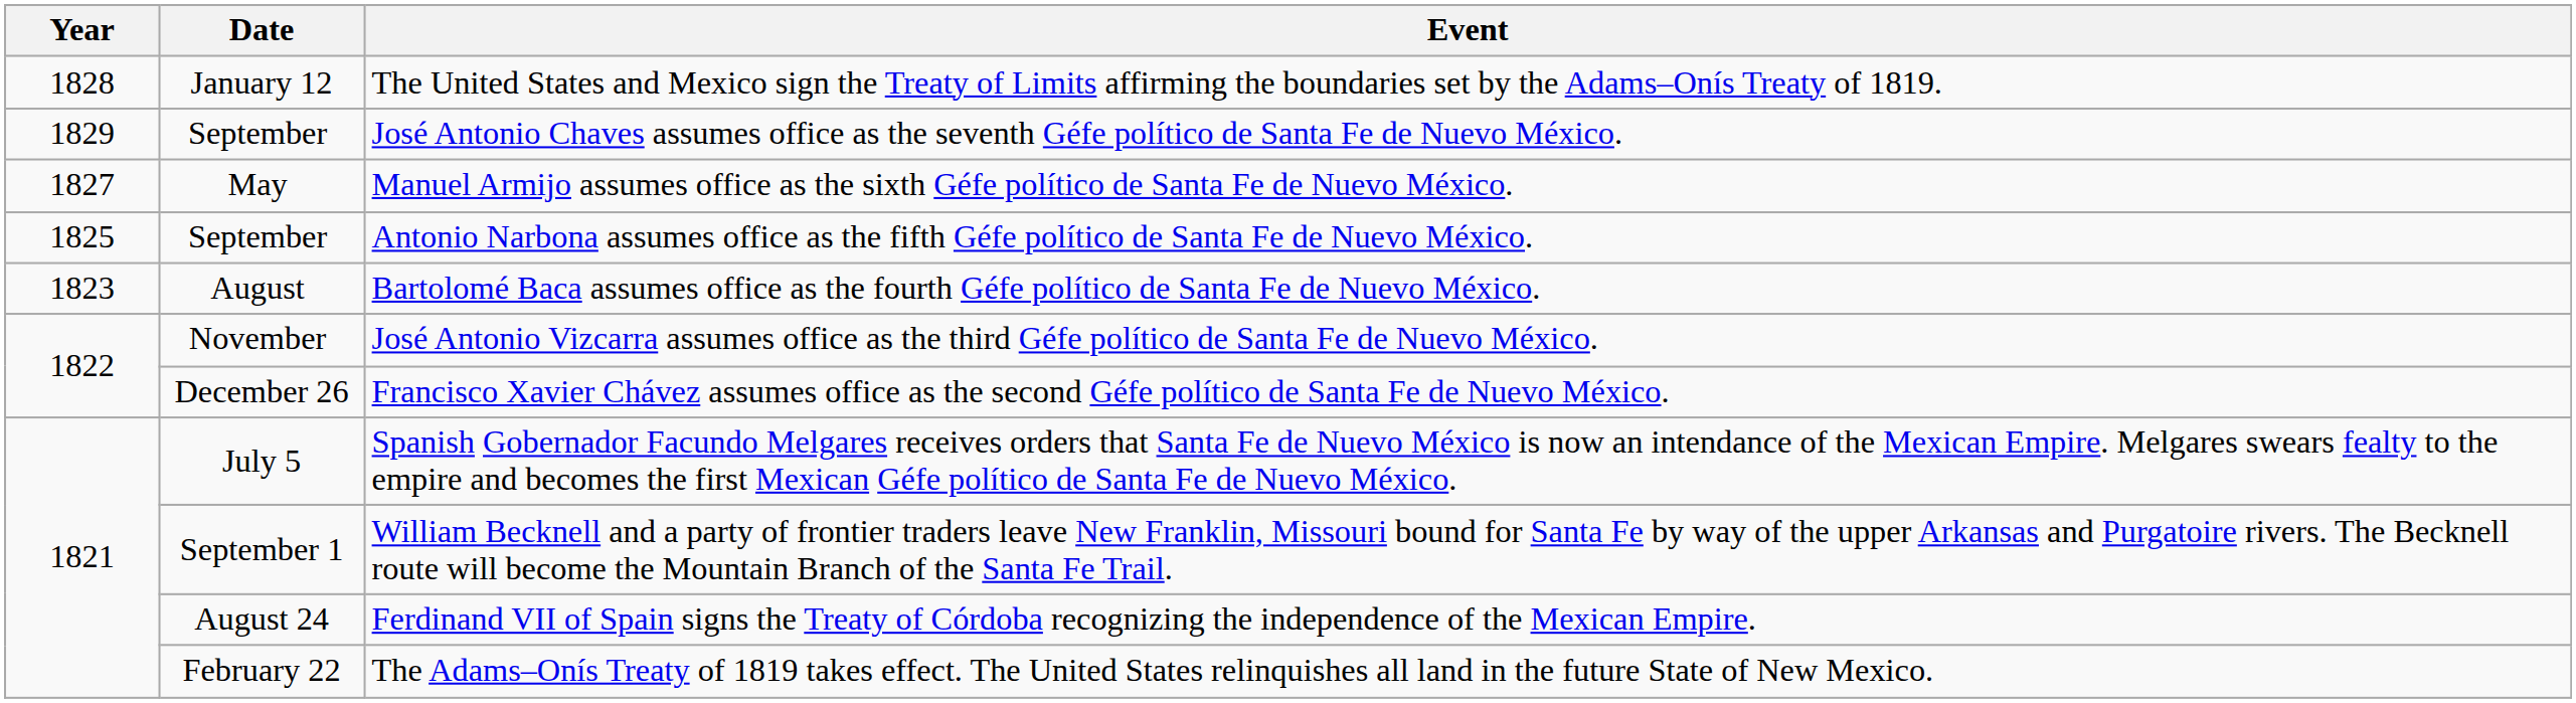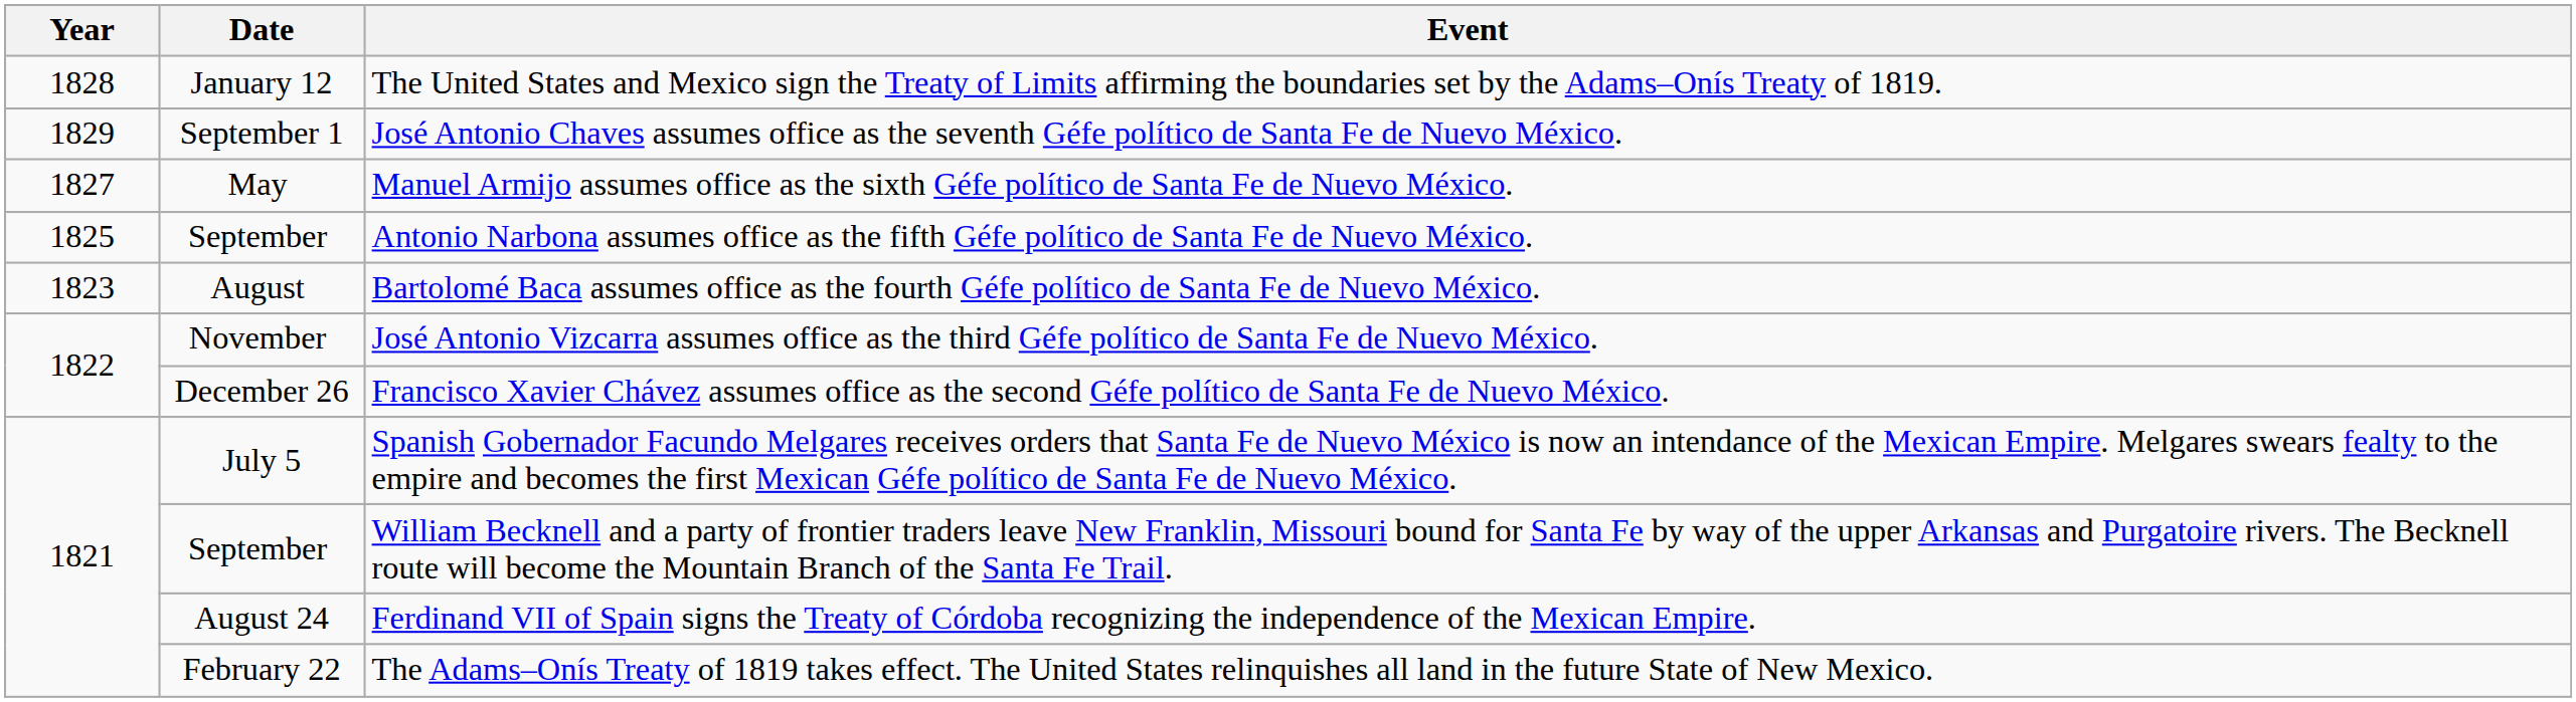row 3 | Date: September -> September 1
row 10 | Date: September 1 -> September
